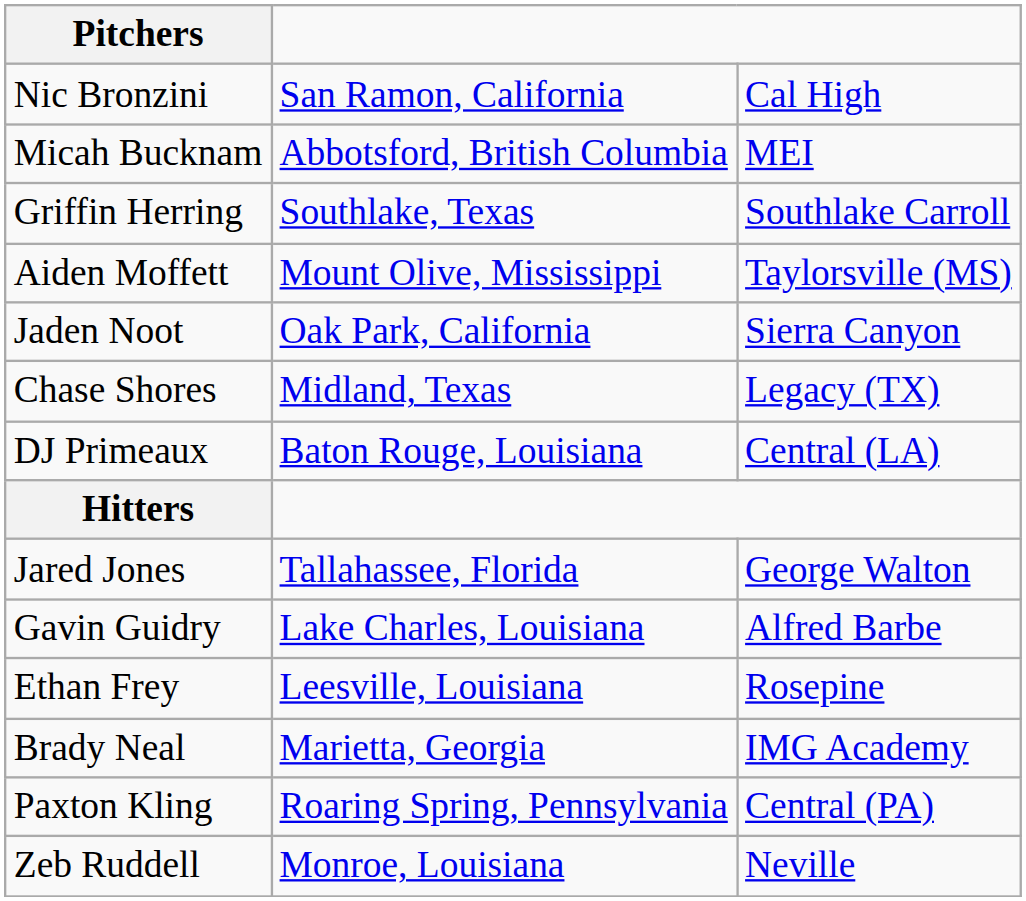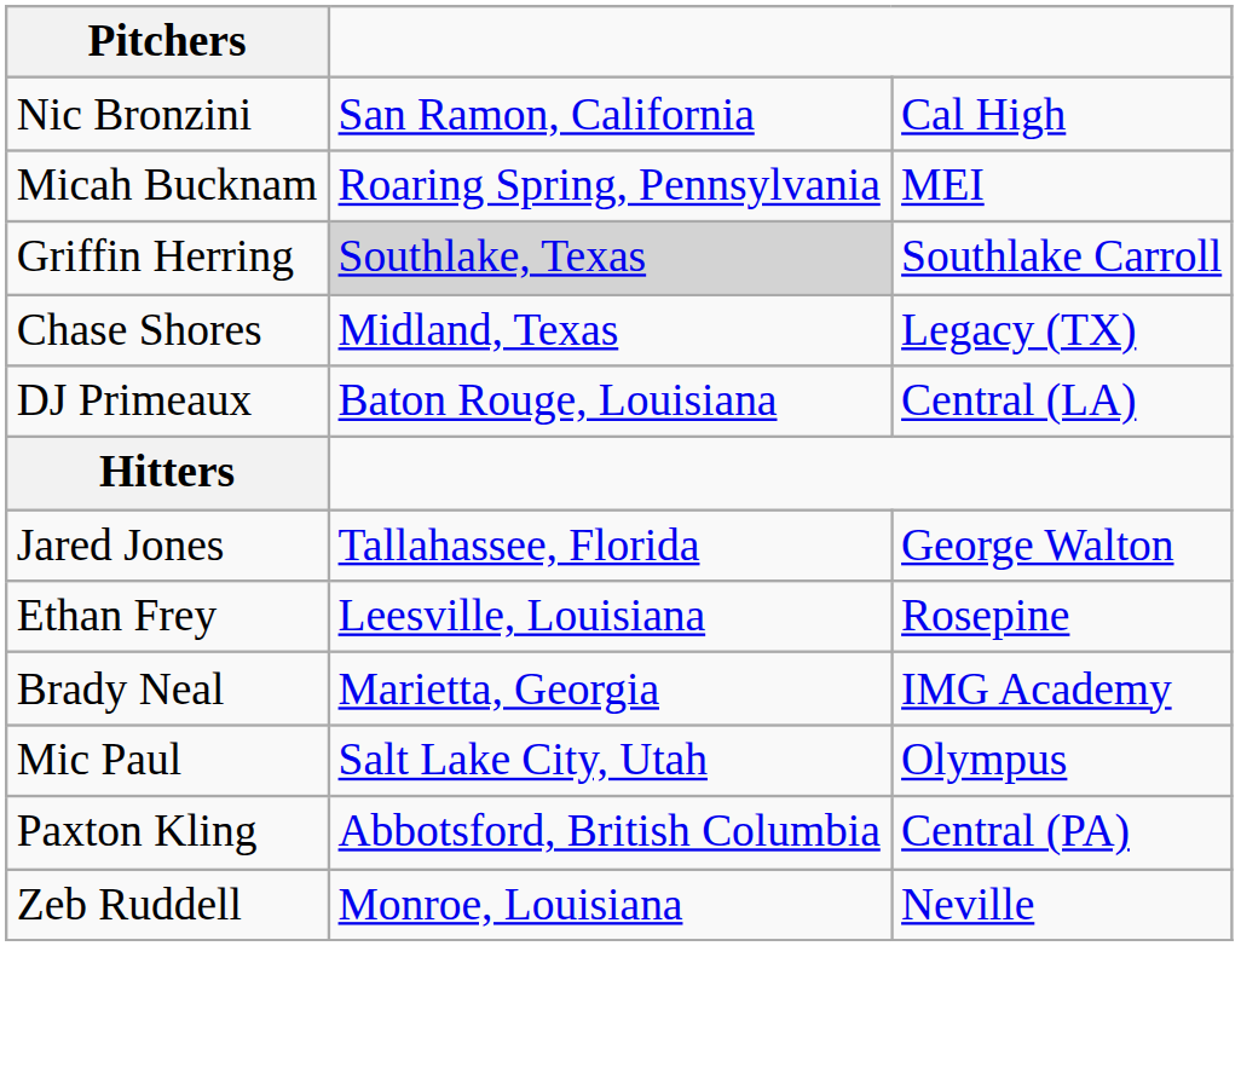Micah Bucknam | column 2: Abbotsford, British Columbia -> Roaring Spring, Pennsylvania
Griffin Herring | column 2: no background -> lightgrey background
- row: Aiden Moffett | Mount Olive, Mississippi | Taylorsville (MS)
- row: Jaden Noot | Oak Park, California | Sierra Canyon
- row: Gavin Guidry | Lake Charles, Louisiana | Alfred Barbe
+ row: Mic Paul | Salt Lake City, Utah | Olympus
Paxton Kling | column 2: Roaring Spring, Pennsylvania -> Abbotsford, British Columbia
